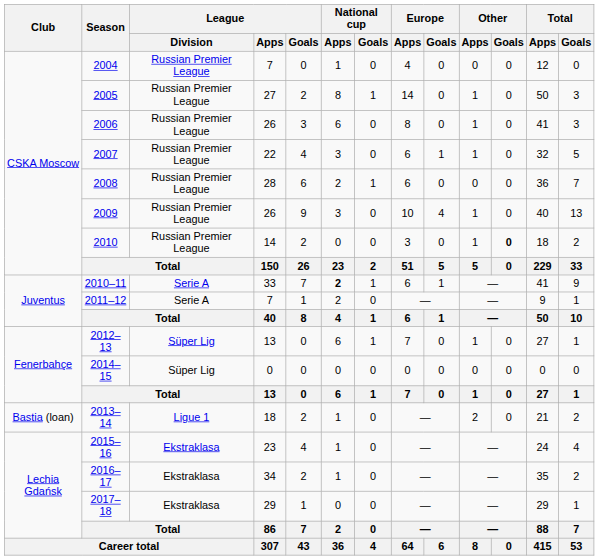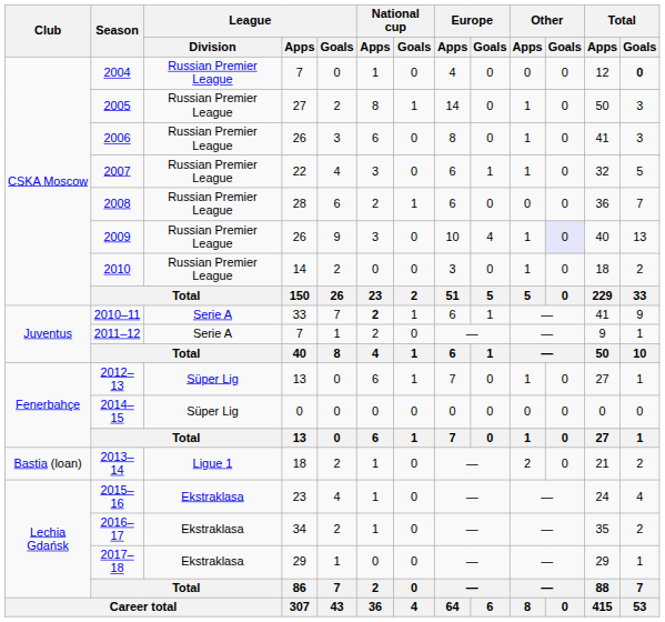2004 | Total / Goals: normal -> bold
2009 | Other / Goals: no background -> lavender background
2010 | Other / Goals: bold -> normal
